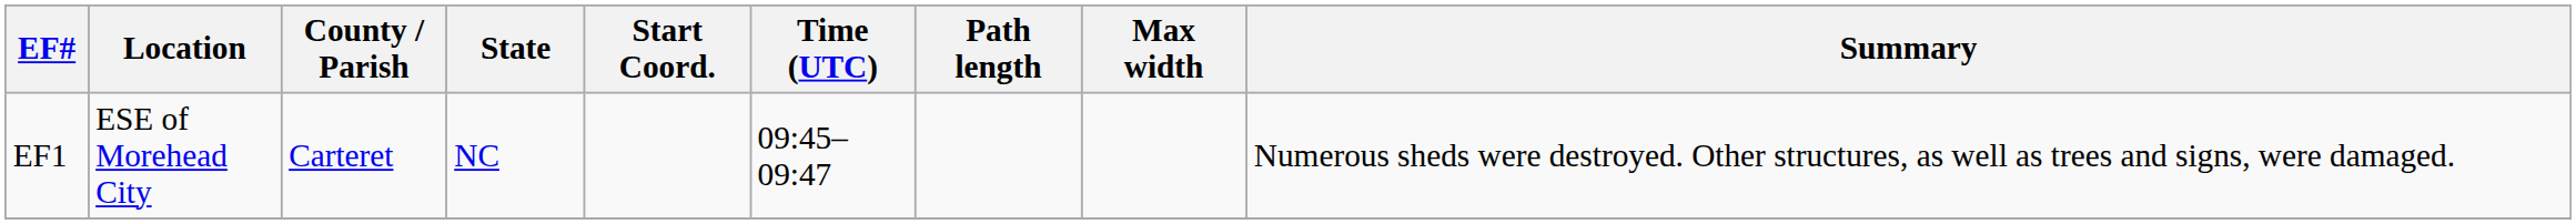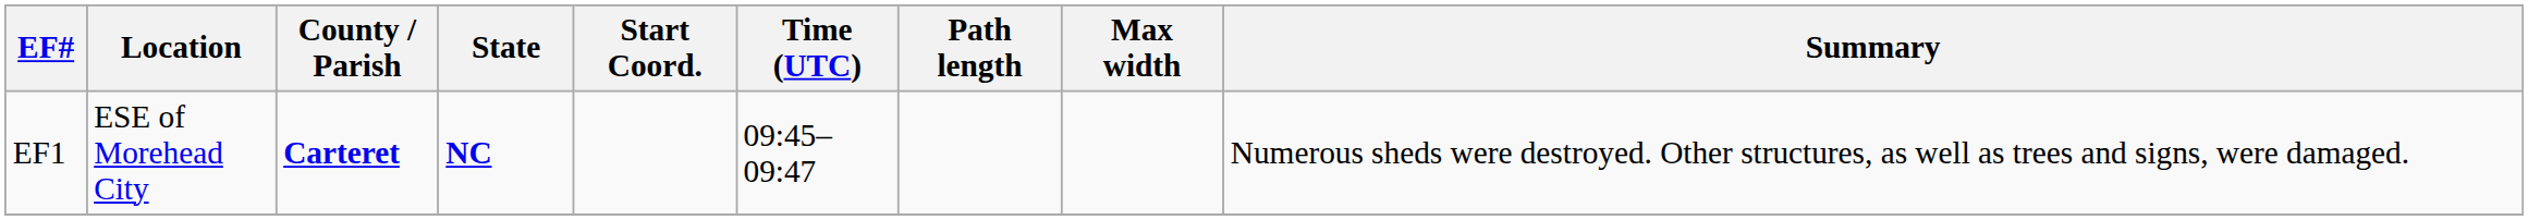EF1 | County / Parish: normal -> bold
EF1 | State: normal -> bold
